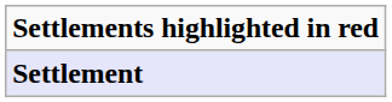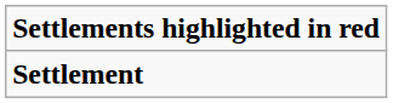row 2 | column 1: lavender background -> no background
